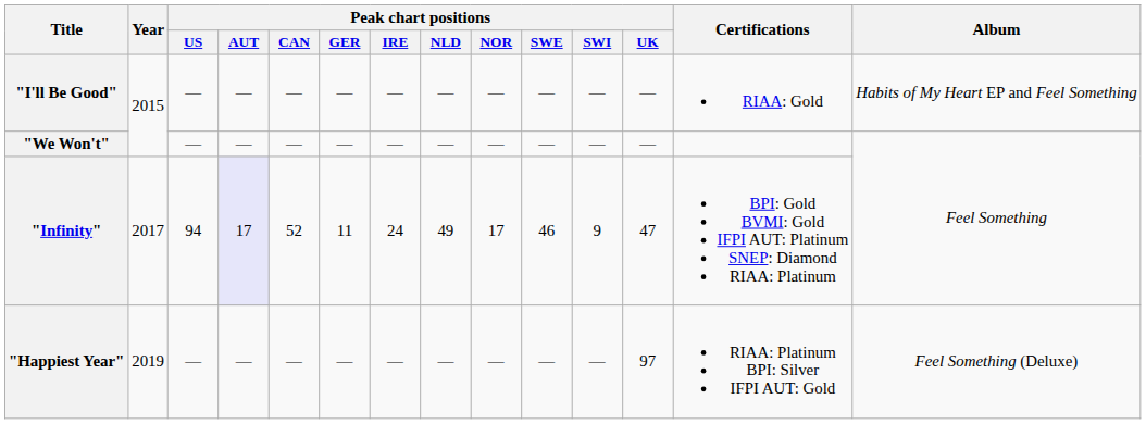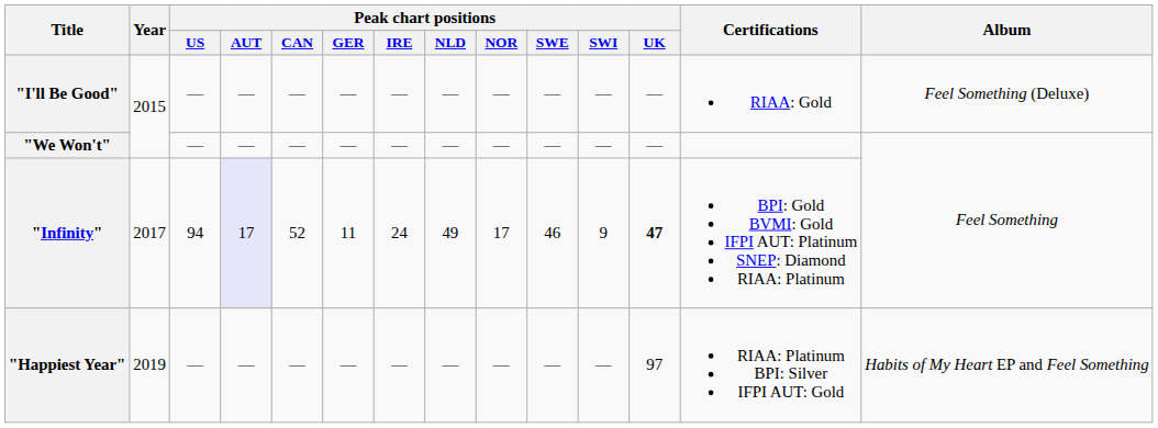"I'll Be Good" | Album: Habits of My Heart EP and Feel Something -> Feel Something (Deluxe)
"Infinity" | Peak chart positions / UK: normal -> bold
"Happiest Year" | Album: Feel Something (Deluxe) -> Habits of My Heart EP and Feel Something
